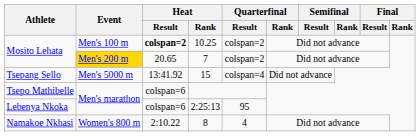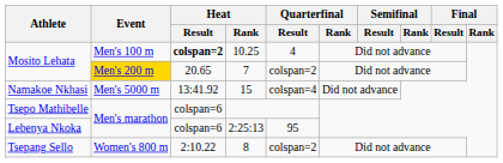10.25 | Quarterfinal / Result: colspan=2 -> 4
15 | Athlete: Tsepang Sello -> Namakoe Nkhasi
8 | Athlete: Namakoe Nkhasi -> Tsepang Sello
8 | Quarterfinal / Result: 4 -> colspan=2
